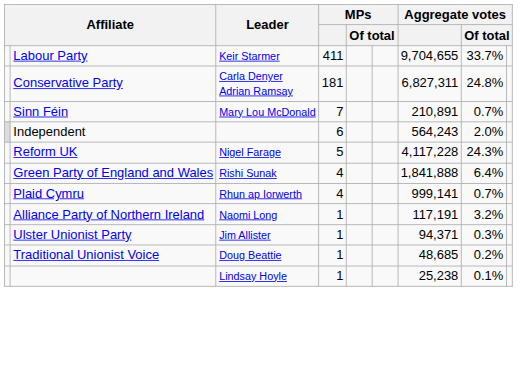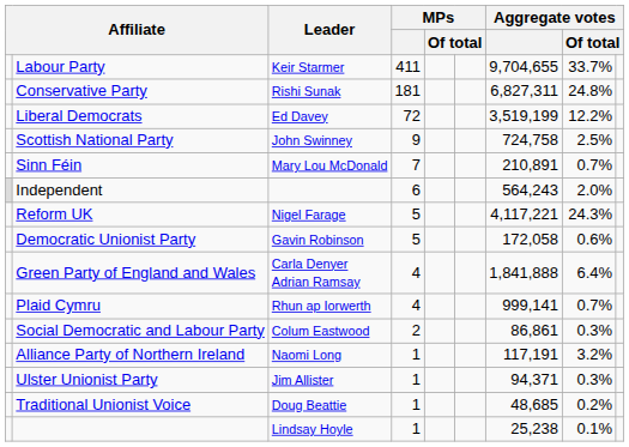Conservative Party | Leader: Carla Denyer Adrian Ramsay -> Rishi Sunak
+ row: Liberal Democrats | Ed Davey | 72 | 3,519,199 | 12.2%
+ row: Scottish National Party | John Swinney | 9 | 724,758 | 2.5%
Reform UK | Aggregate votes: 4,117,228 -> 4,117,221
+ row: Democratic Unionist Party | Gavin Robinson | 5 | 172,058 | 0.6%
Green Party of England and Wales | Leader: Rishi Sunak -> Carla Denyer Adrian Ramsay
+ row: Social Democratic and Labour Party | Colum Eastwood | 2 | 86,861 | 0.3%
